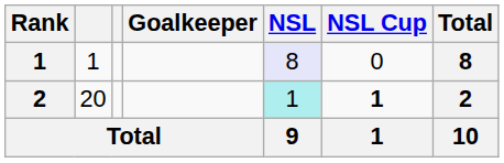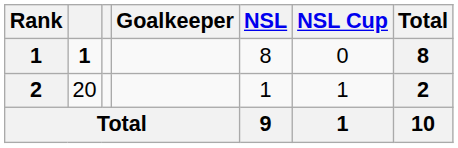row 2 | column 2: normal -> bold
row 2 | NSL: lavender background -> no background
row 3 | NSL: paleturquoise background -> no background
row 3 | NSL Cup: bold -> normal
